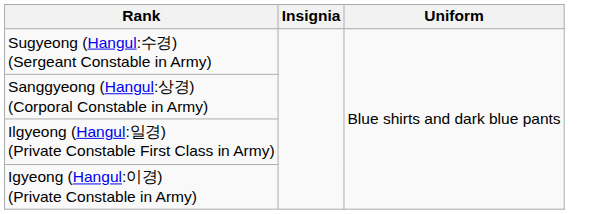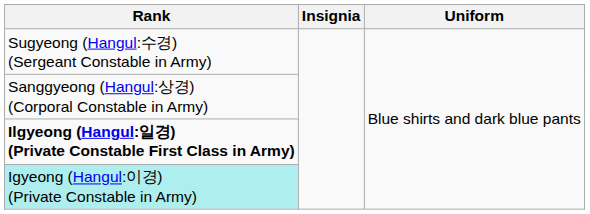Ilgyeong (Hangul:일경) (Private Constable First Class in Army) | Rank: normal -> bold
Igyeong (Hangul:이경) (Private Constable in Army) | Rank: no background -> paleturquoise background
